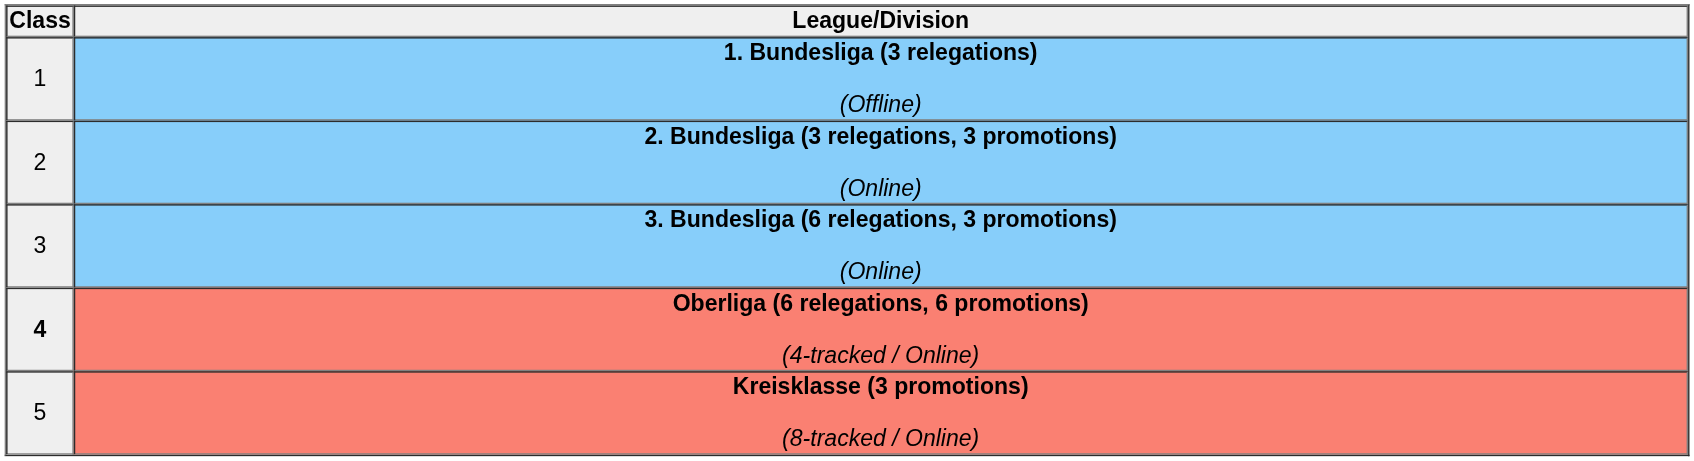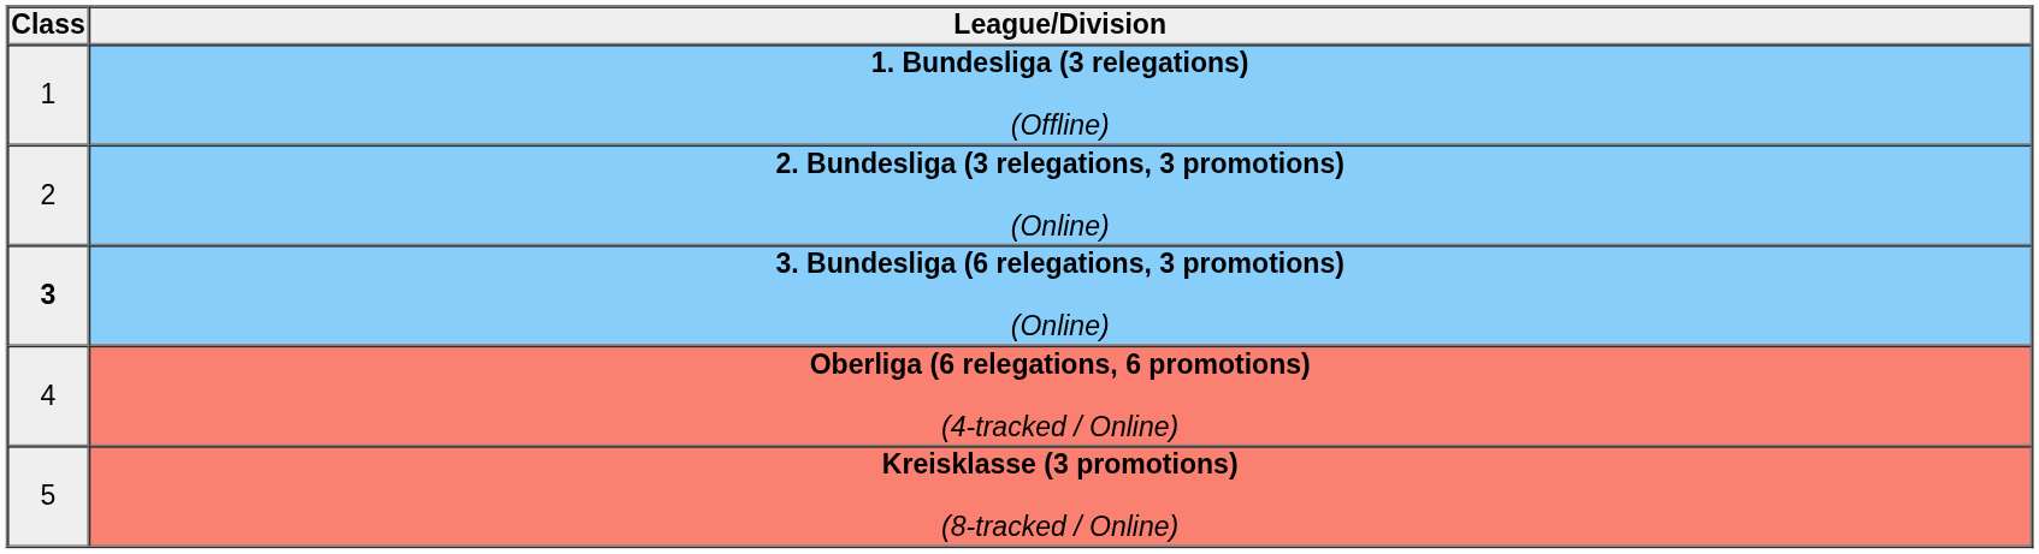3. Bundesliga (6 relegations, 3 promotions) (Online) | Class: normal -> bold
Oberliga (6 relegations, 6 promotions) (4-tracked / Online) | Class: bold -> normal
